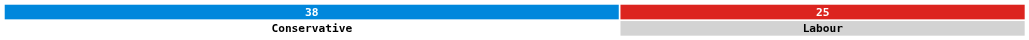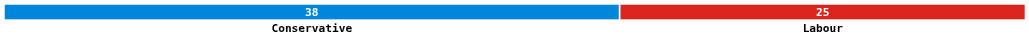Conservative | 25: lightgrey background -> no background
